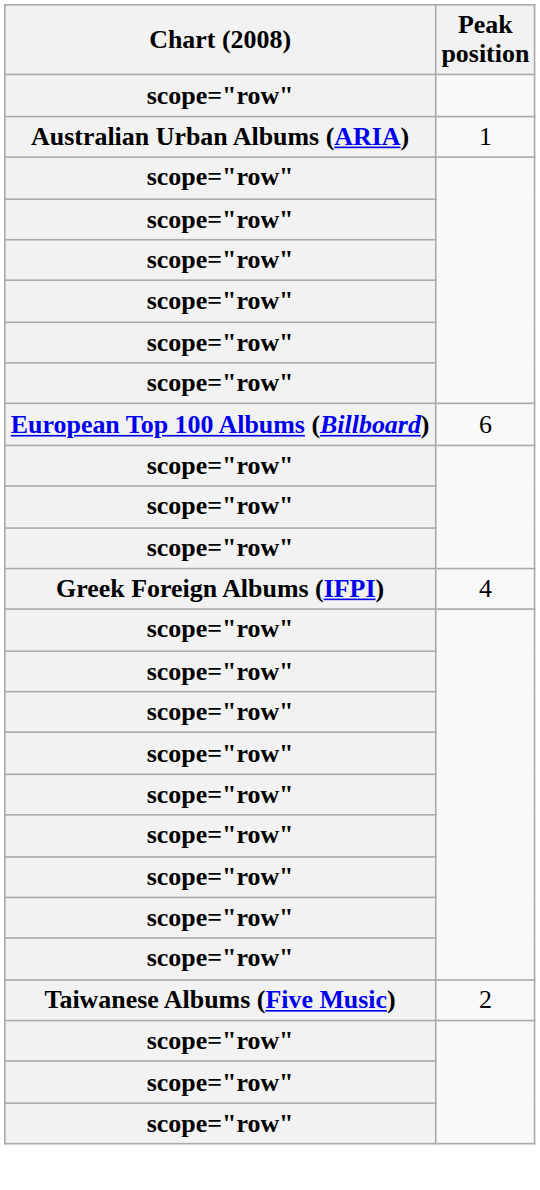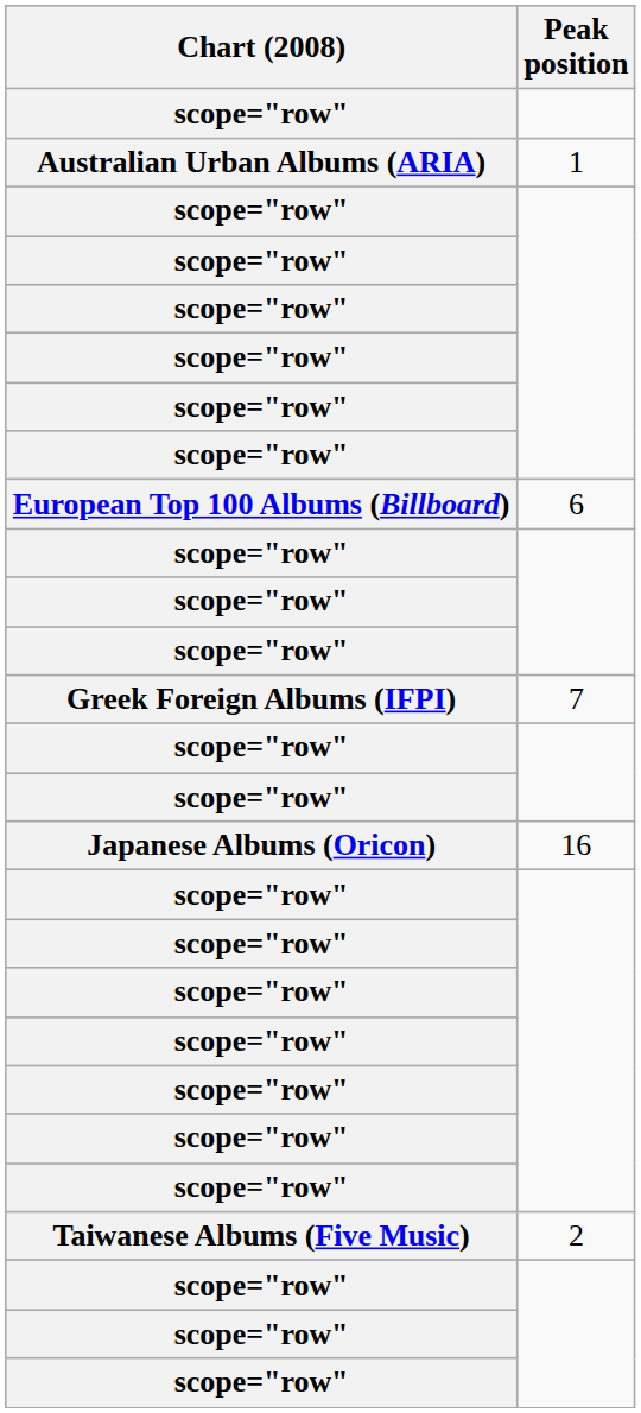Greek Foreign Albums (IFPI) | Peak position: 4 -> 7
+ row: Japanese Albums (Oricon) | 16
